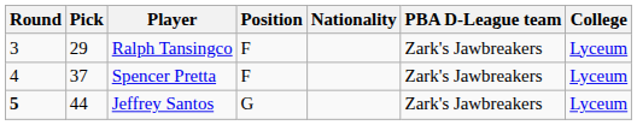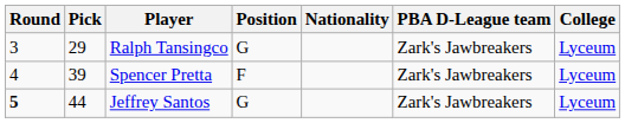Ralph Tansingco | Position: F -> G
Spencer Pretta | Pick: 37 -> 39
